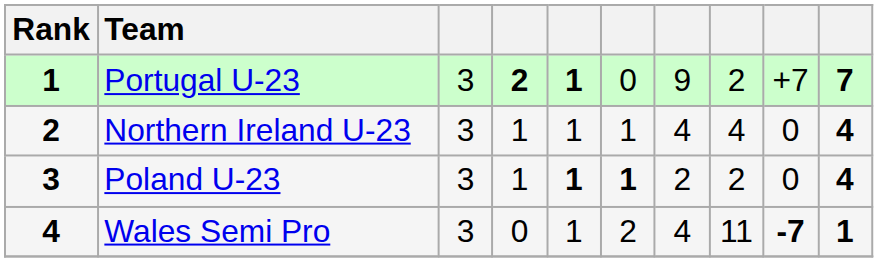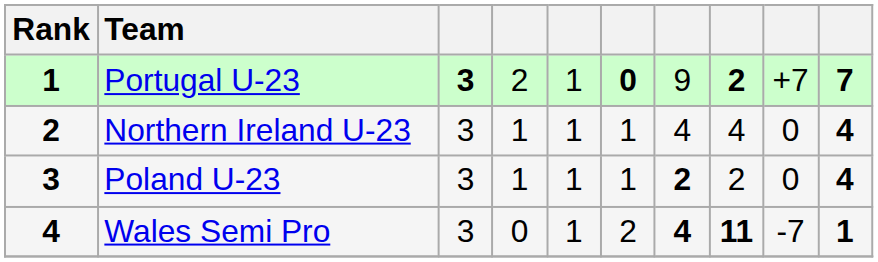Portugal U-23 | column 3: normal -> bold
Portugal U-23 | column 4: bold -> normal
Portugal U-23 | column 5: bold -> normal
Portugal U-23 | column 6: normal -> bold
Portugal U-23 | column 8: normal -> bold
Poland U-23 | column 5: bold -> normal
Poland U-23 | column 6: bold -> normal
Poland U-23 | column 7: normal -> bold
Wales Semi Pro | column 7: normal -> bold
Wales Semi Pro | column 8: normal -> bold
Wales Semi Pro | column 9: bold -> normal
